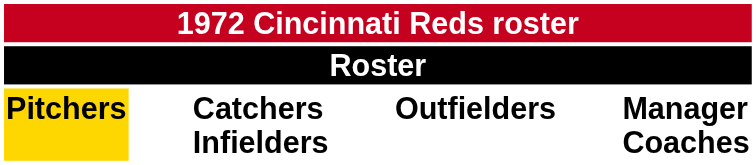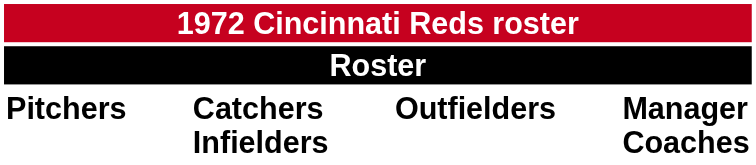Pitchers | column 1: gold background -> no background
